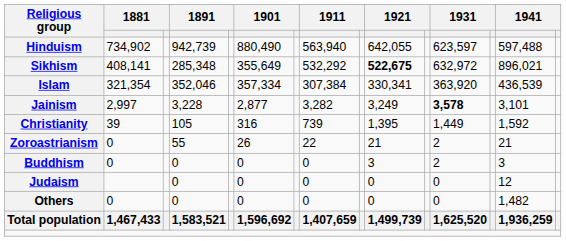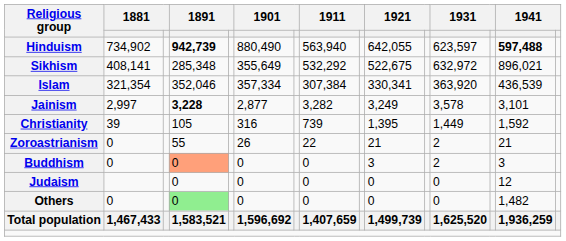Hinduism | column 4: normal -> bold
Hinduism | column 14: normal -> bold
Sikhism | column 10: bold -> normal
Jainism | column 4: normal -> bold
Jainism | column 12: bold -> normal
Buddhism | column 4: no background -> lightsalmon background
Others | column 4: no background -> lightgreen background
